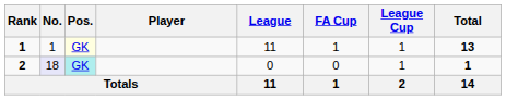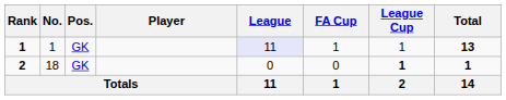row 2 | Pos.: lightyellow background -> no background
row 2 | League: no background -> lavender background
row 3 | No.: lavender background -> no background
row 3 | Pos.: paleturquoise background -> no background
row 3 | League Cup: normal -> bold
